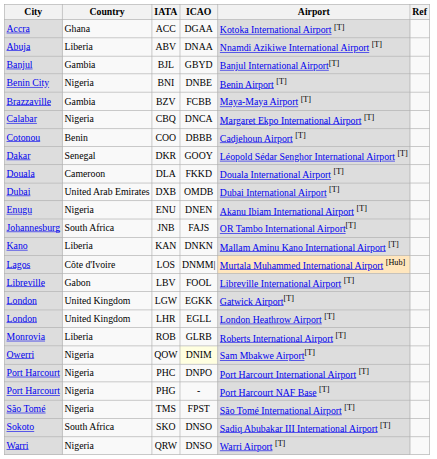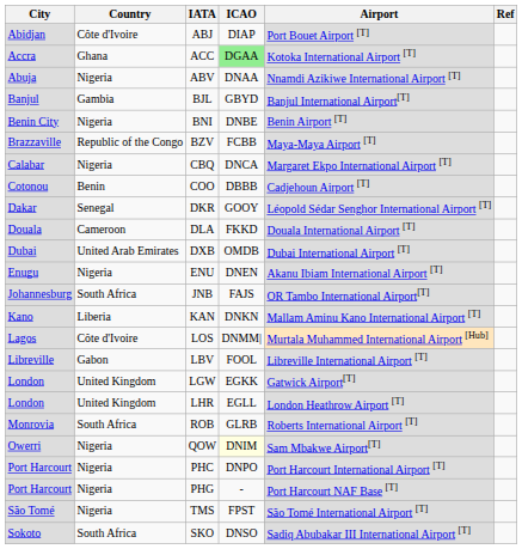+ row: Abidjan | Côte d'Ivoire | ABJ | DIAP | Port Bouet Airport [T]
ACC | ICAO: no background -> lightgreen background
ABV | Country: Liberia -> Nigeria
BZV | Country: Gambia -> Republic of the Congo
ROB | Country: Liberia -> South Africa
- row: Warri | Nigeria | QRW | DNSO | Warri Airport [T]
